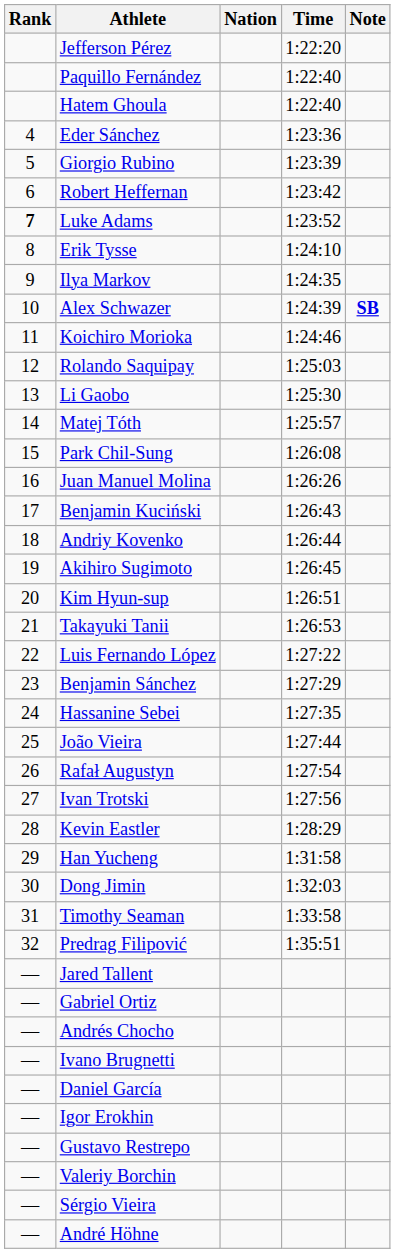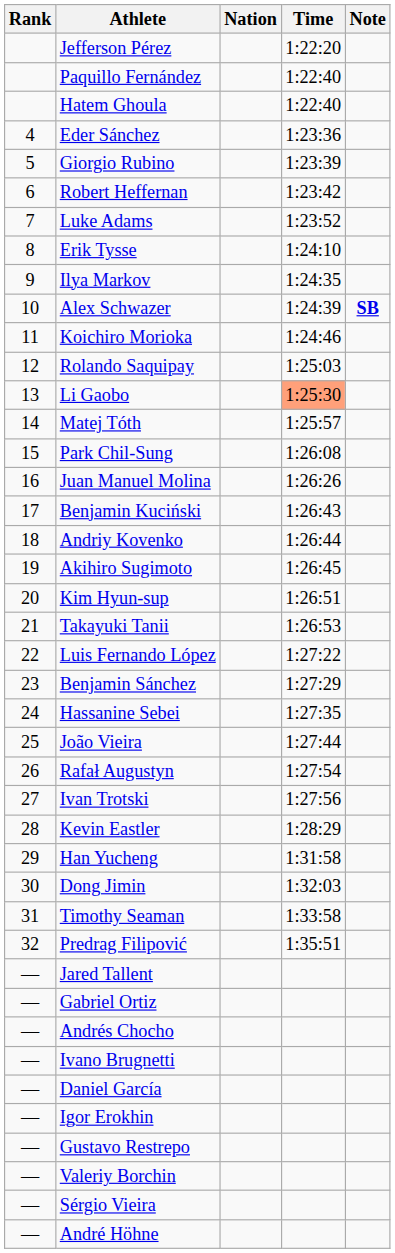Luke Adams | Rank: bold -> normal
Li Gaobo | Time: no background -> lightsalmon background
